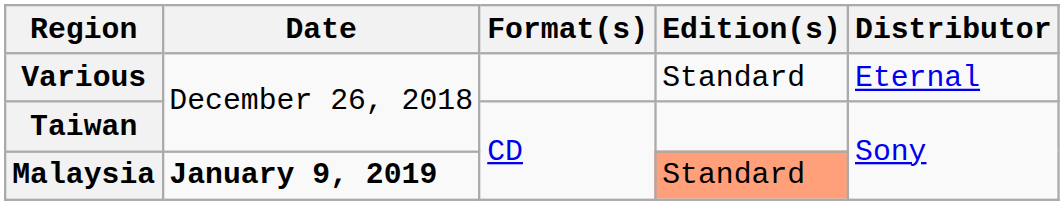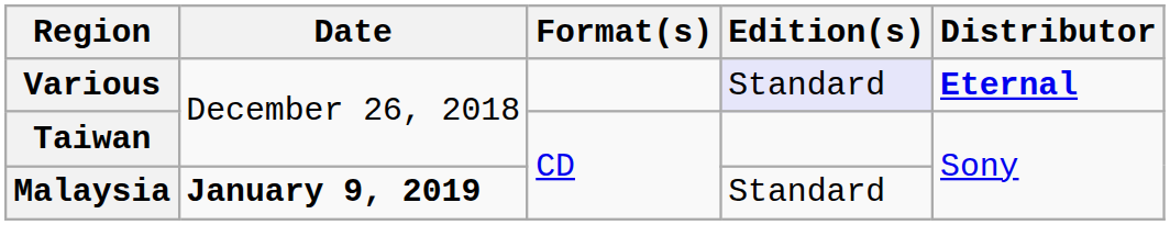Various | Edition(s): no background -> lavender background
Various | Distributor: normal -> bold
Malaysia | Edition(s): lightsalmon background -> no background
